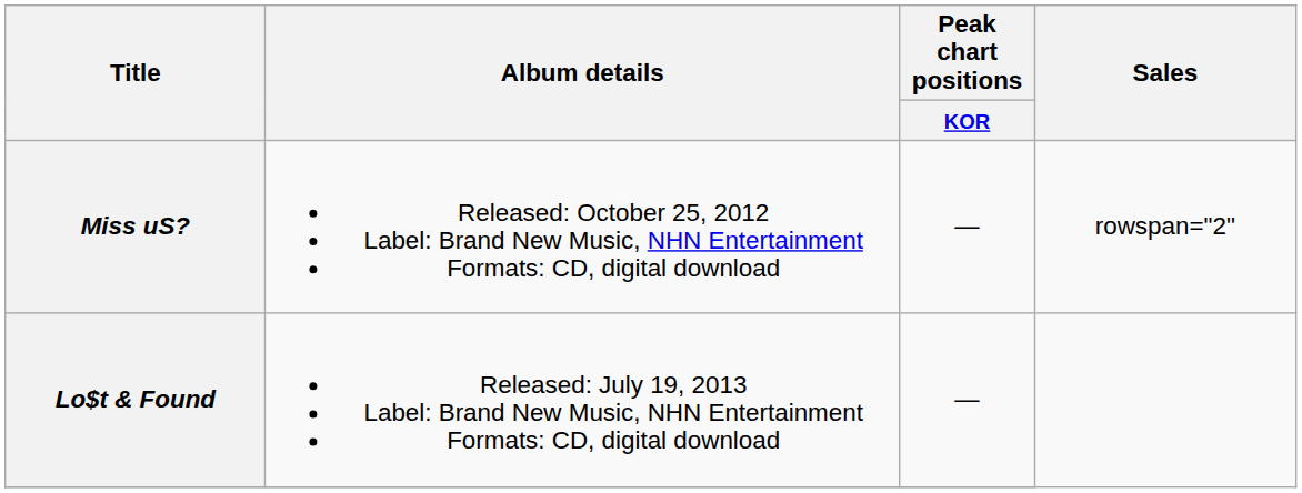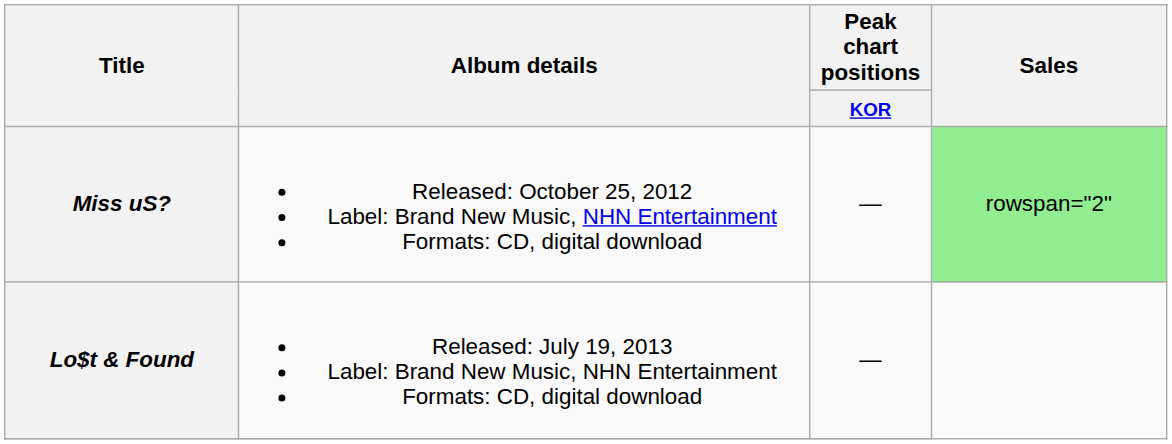Miss uS? | Sales: no background -> lightgreen background
